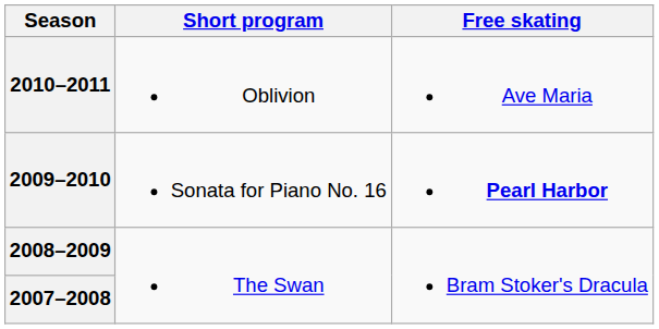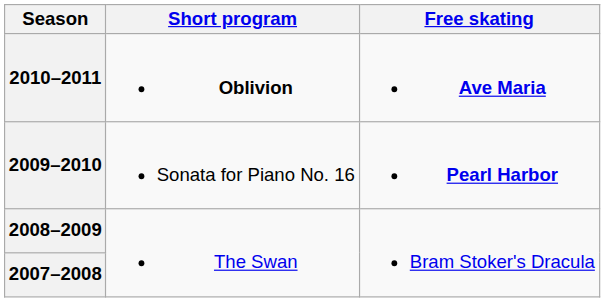2010–2011 | Short program: normal -> bold
2010–2011 | Free skating: normal -> bold
